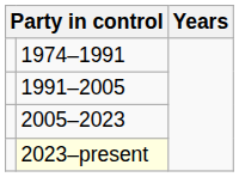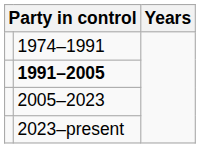1991–2005 | column 2: normal -> bold
2023–present | column 2: lightyellow background -> no background
